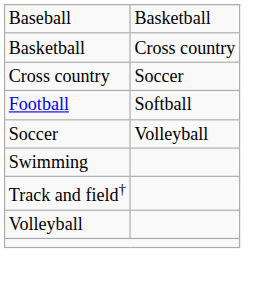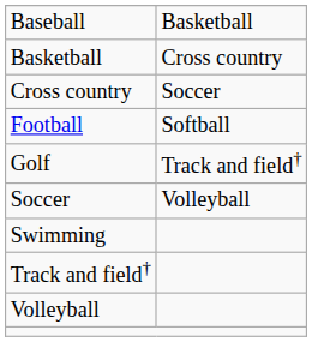+ row: Golf | Track and field†
